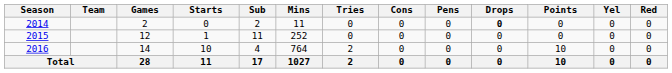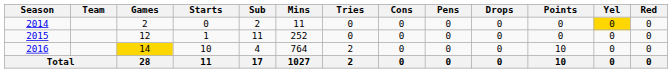2014 | Drops: bold -> normal
2014 | Yel: no background -> gold background
2016 | Games: no background -> gold background
